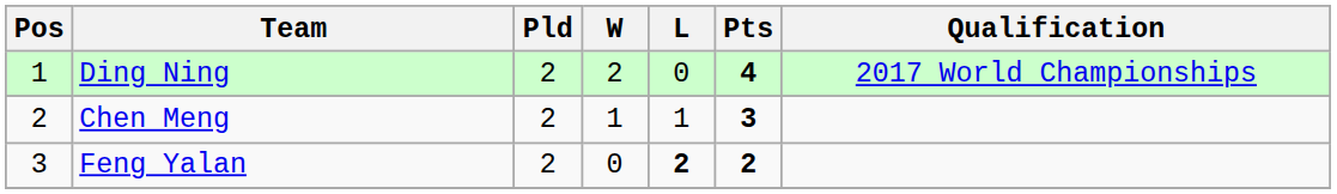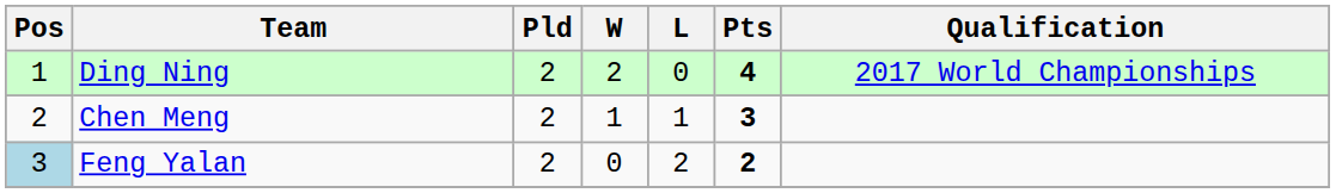Feng Yalan | Pos: no background -> lightblue background
Feng Yalan | L: bold -> normal
